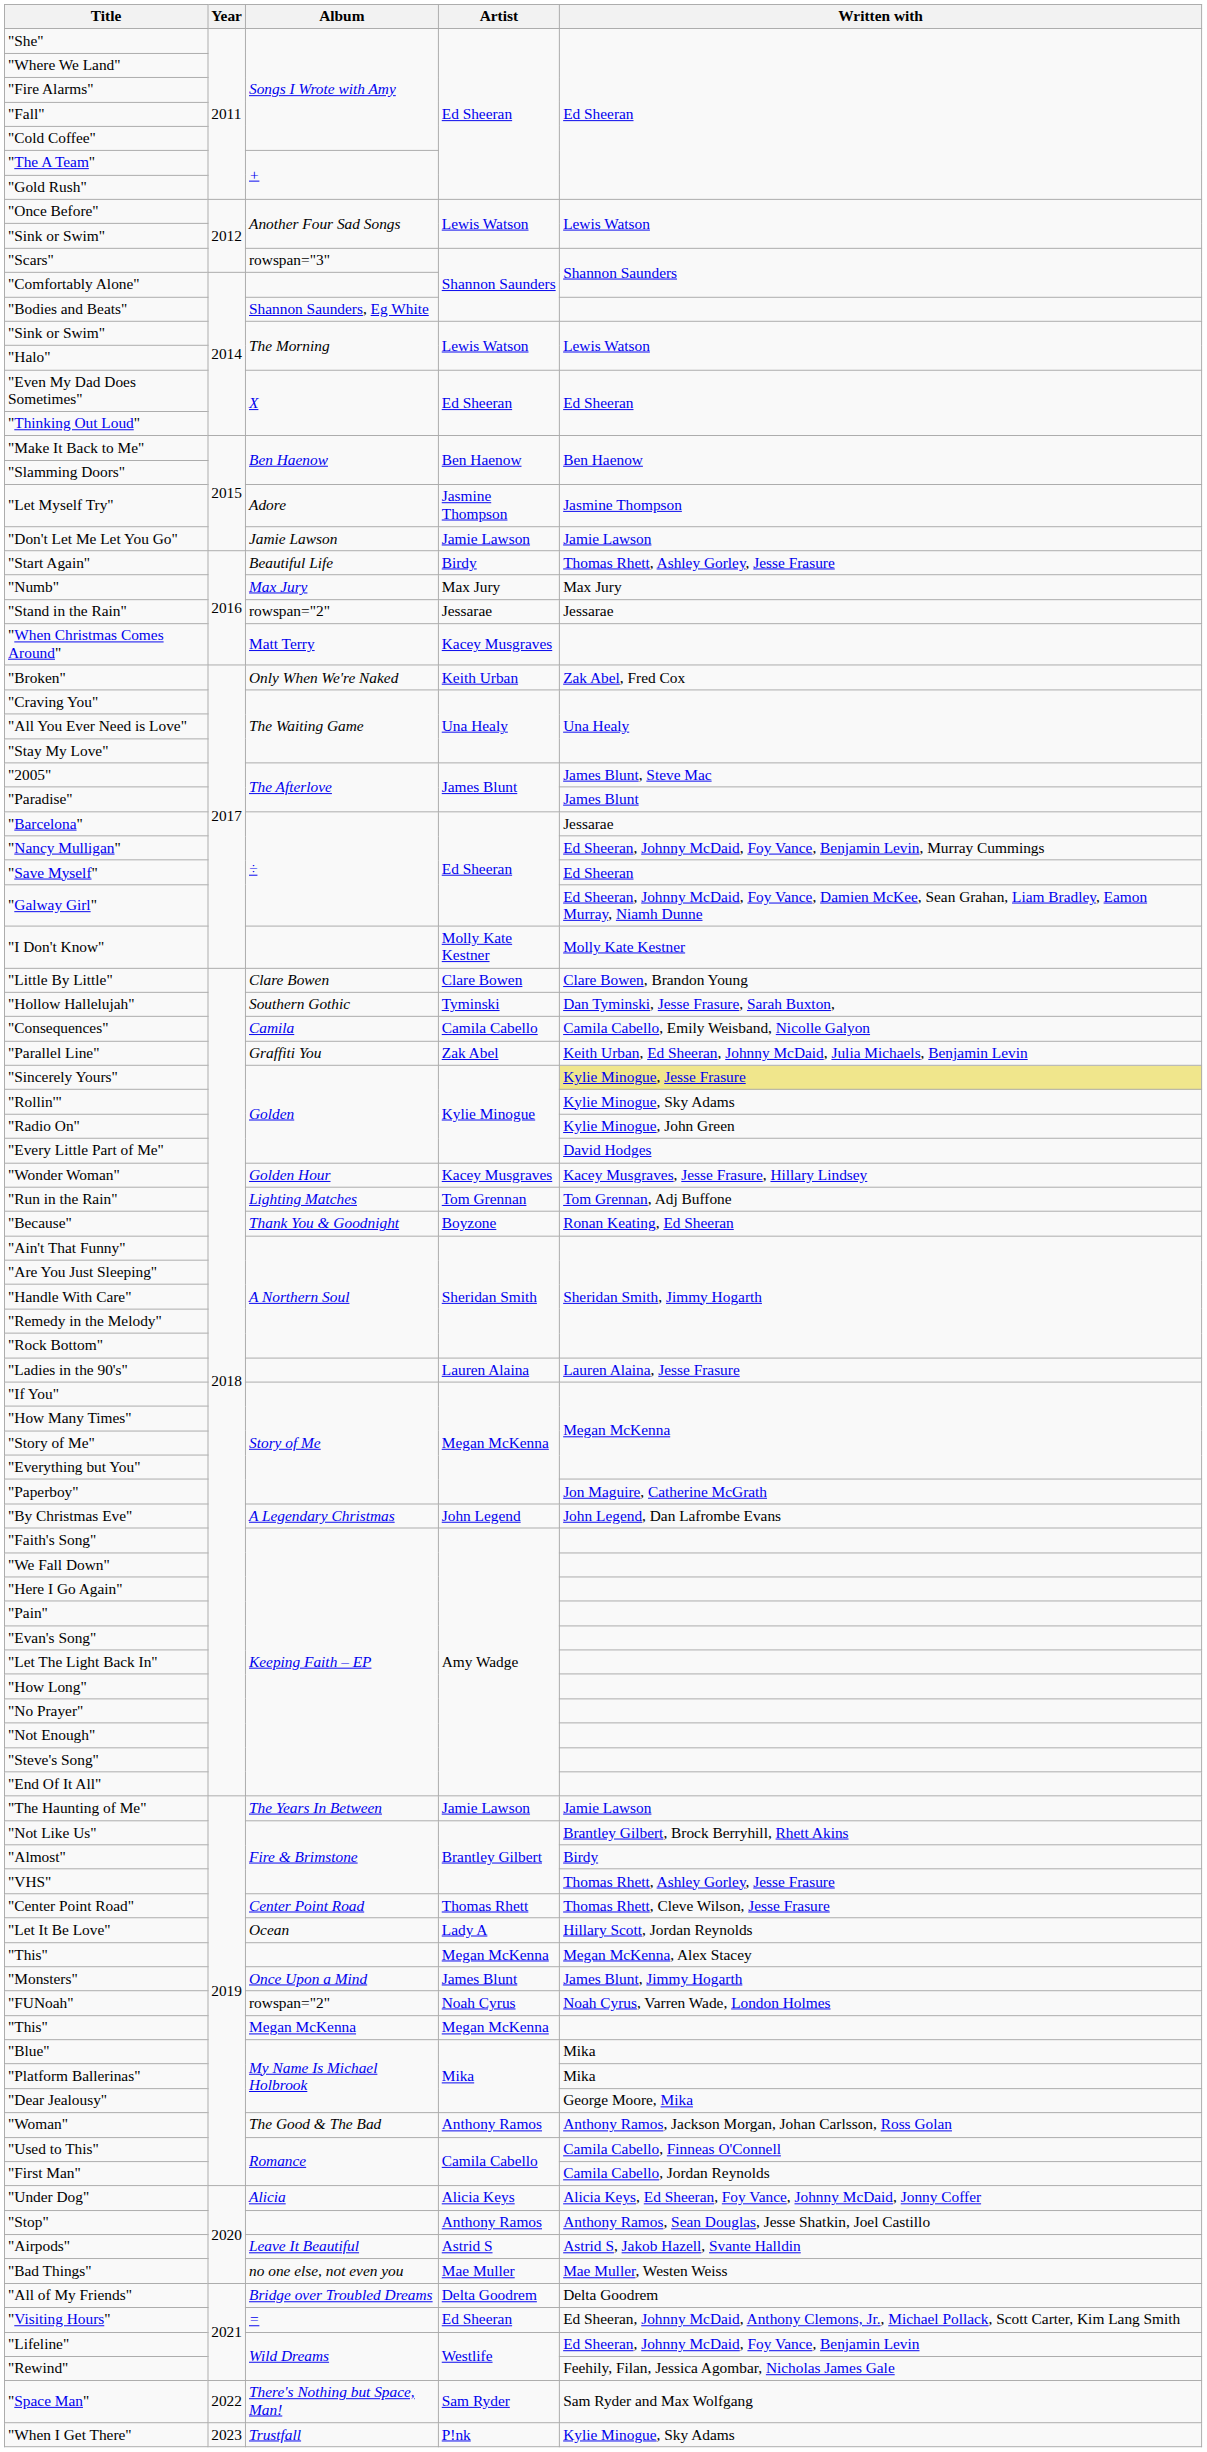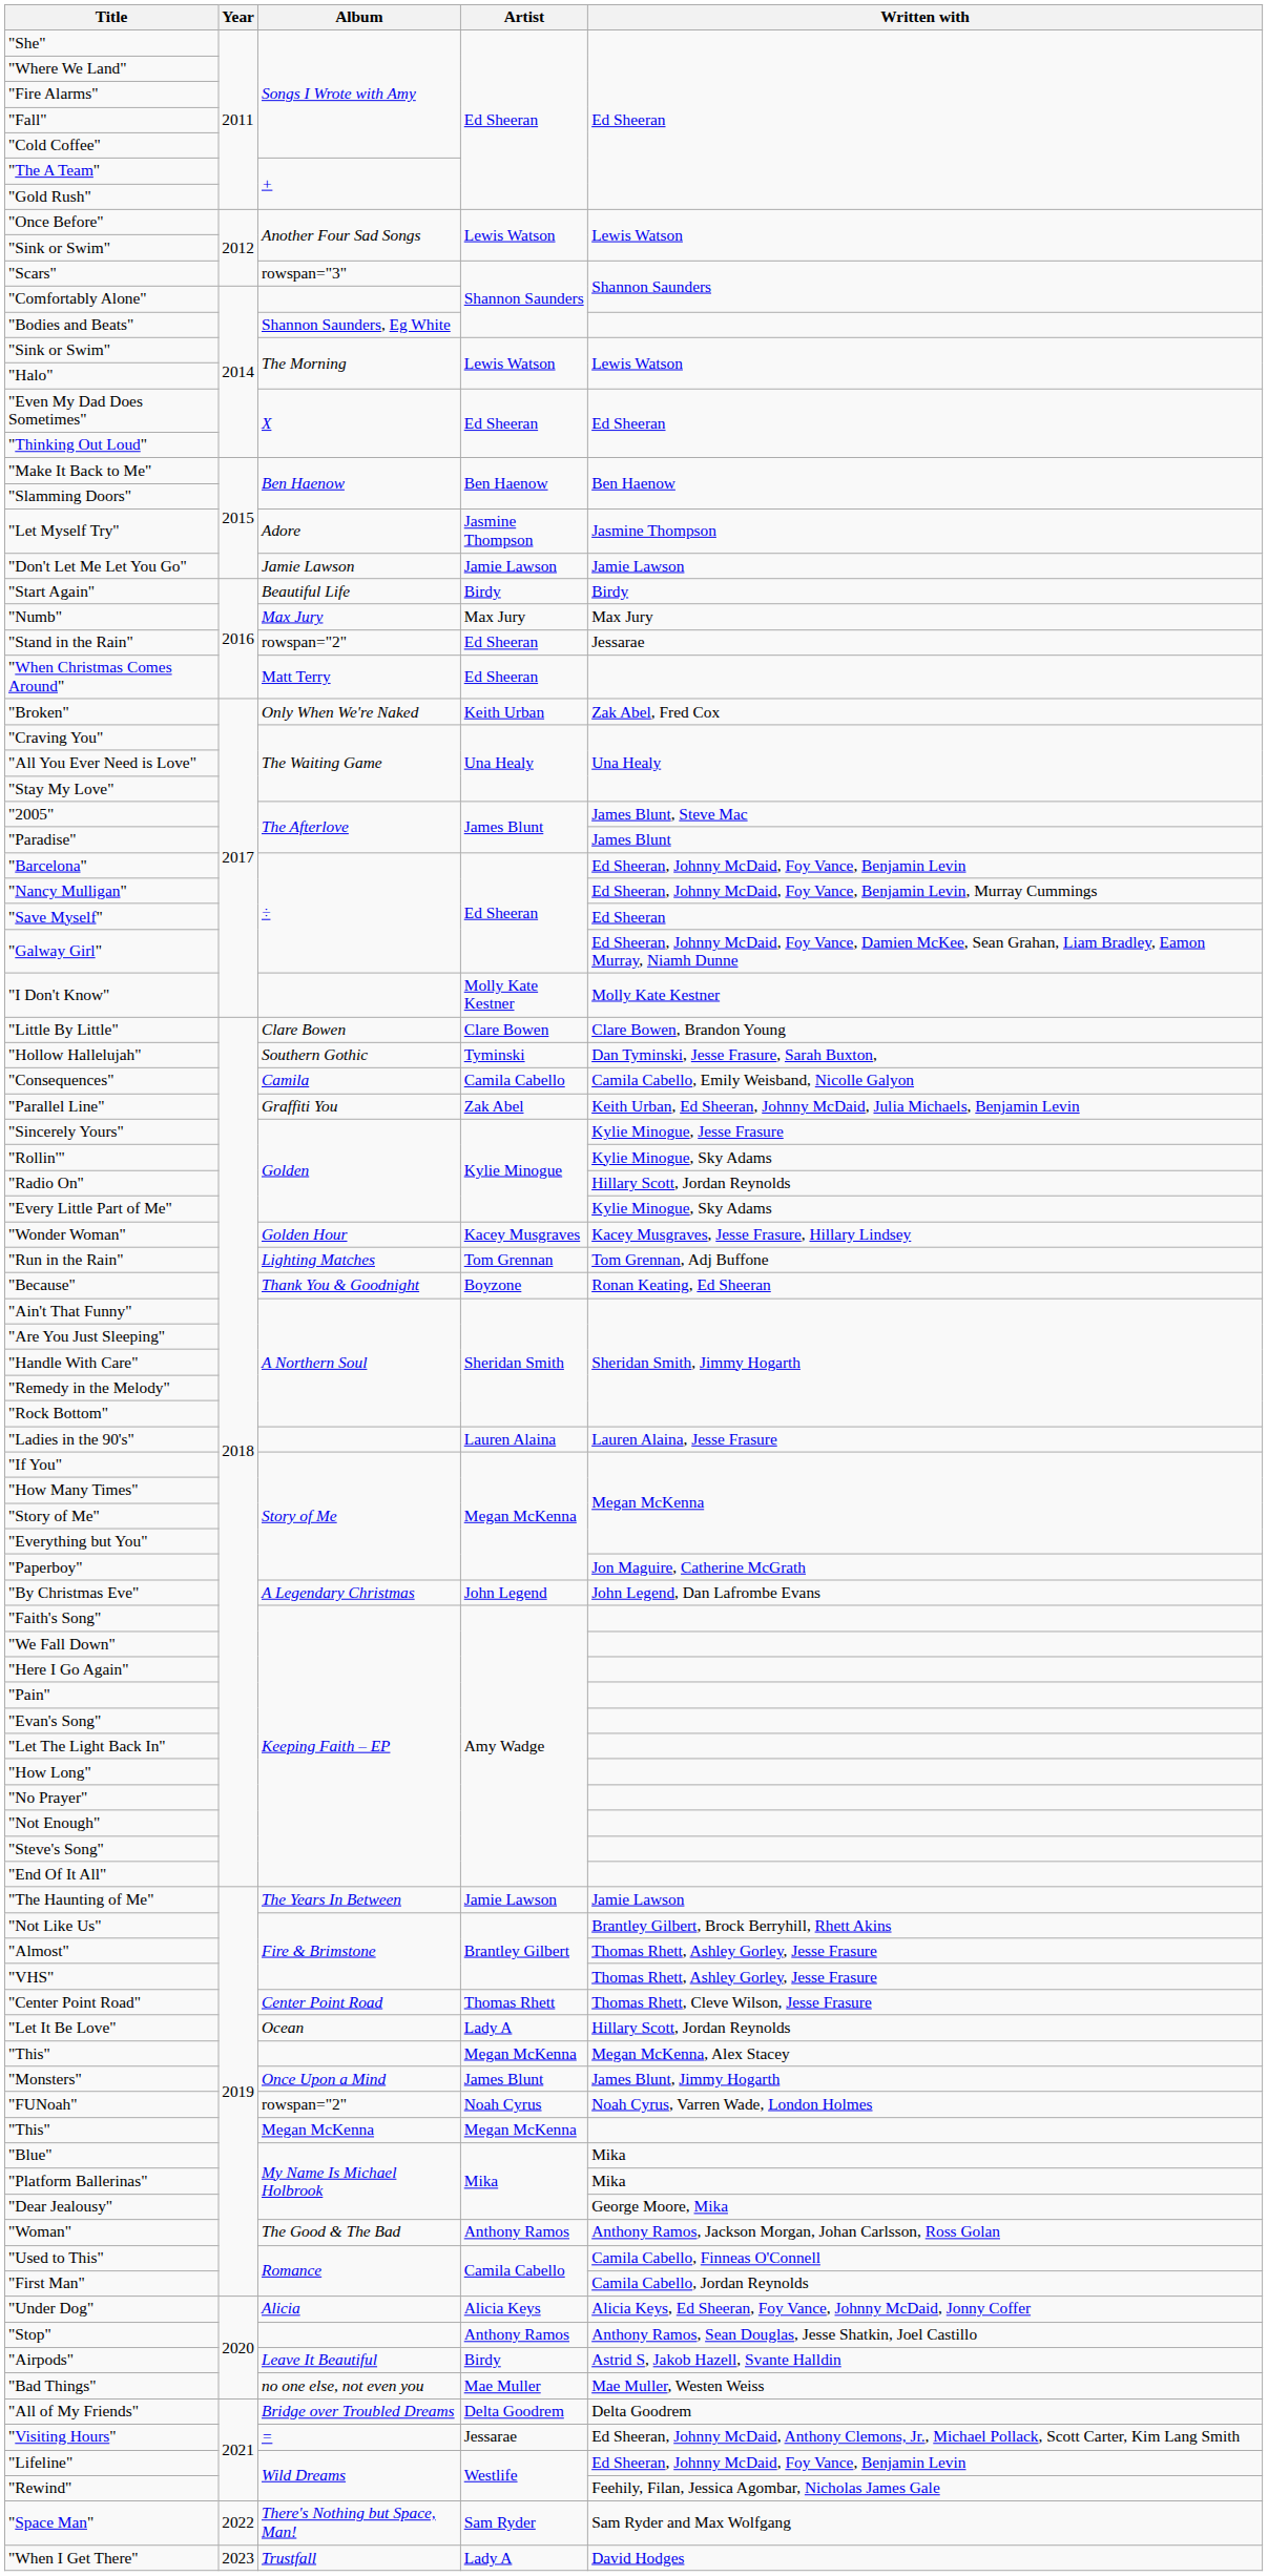"Start Again" | Written with: Thomas Rhett, Ashley Gorley, Jesse Frasure -> Birdy
"Stand in the Rain" | Artist: Jessarae -> Ed Sheeran
"When Christmas Comes Around" | Artist: Kacey Musgraves -> Ed Sheeran
"Barcelona" | Written with: Jessarae -> Ed Sheeran, Johnny McDaid, Foy Vance, Benjamin Levin
"Sincerely Yours" | Written with: khaki background -> no background
"Radio On" | Written with: Kylie Minogue, John Green -> Hillary Scott, Jordan Reynolds
"Every Little Part of Me" | Written with: David Hodges -> Kylie Minogue, Sky Adams
"Almost" | Written with: Birdy -> Thomas Rhett, Ashley Gorley, Jesse Frasure
"Airpods" | Artist: Astrid S -> Birdy
"Visiting Hours" | Artist: Ed Sheeran -> Jessarae
"When I Get There" | Artist: P!nk -> Lady A
"When I Get There" | Written with: Kylie Minogue, Sky Adams -> David Hodges
